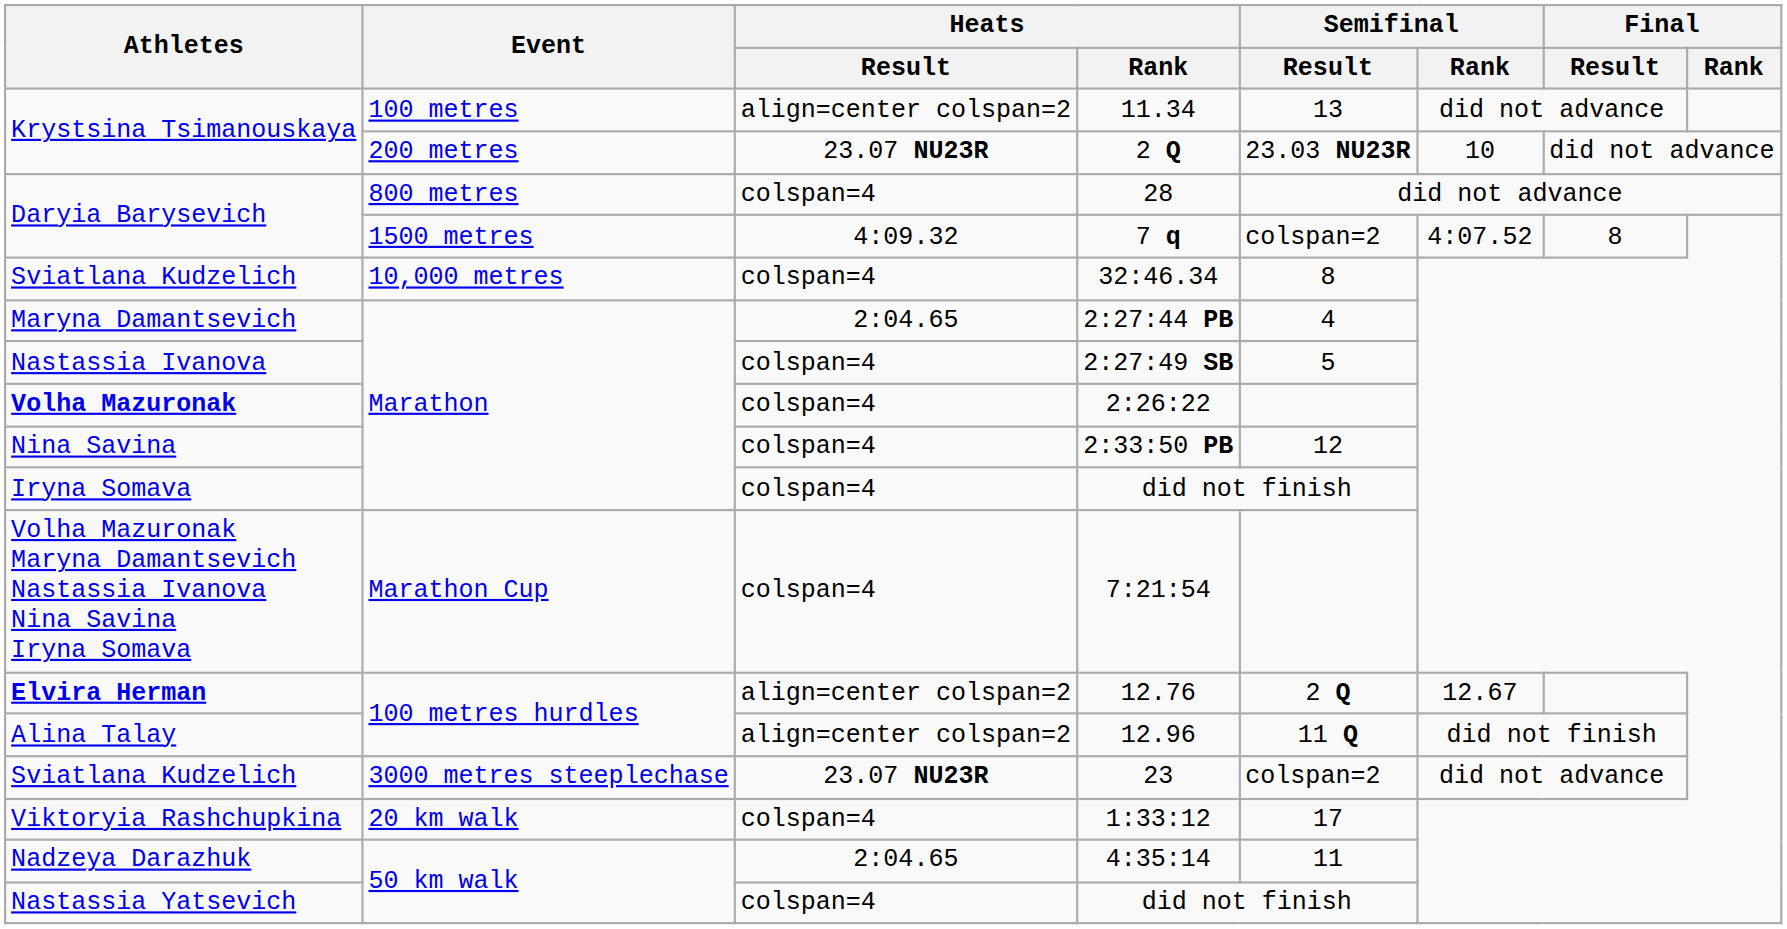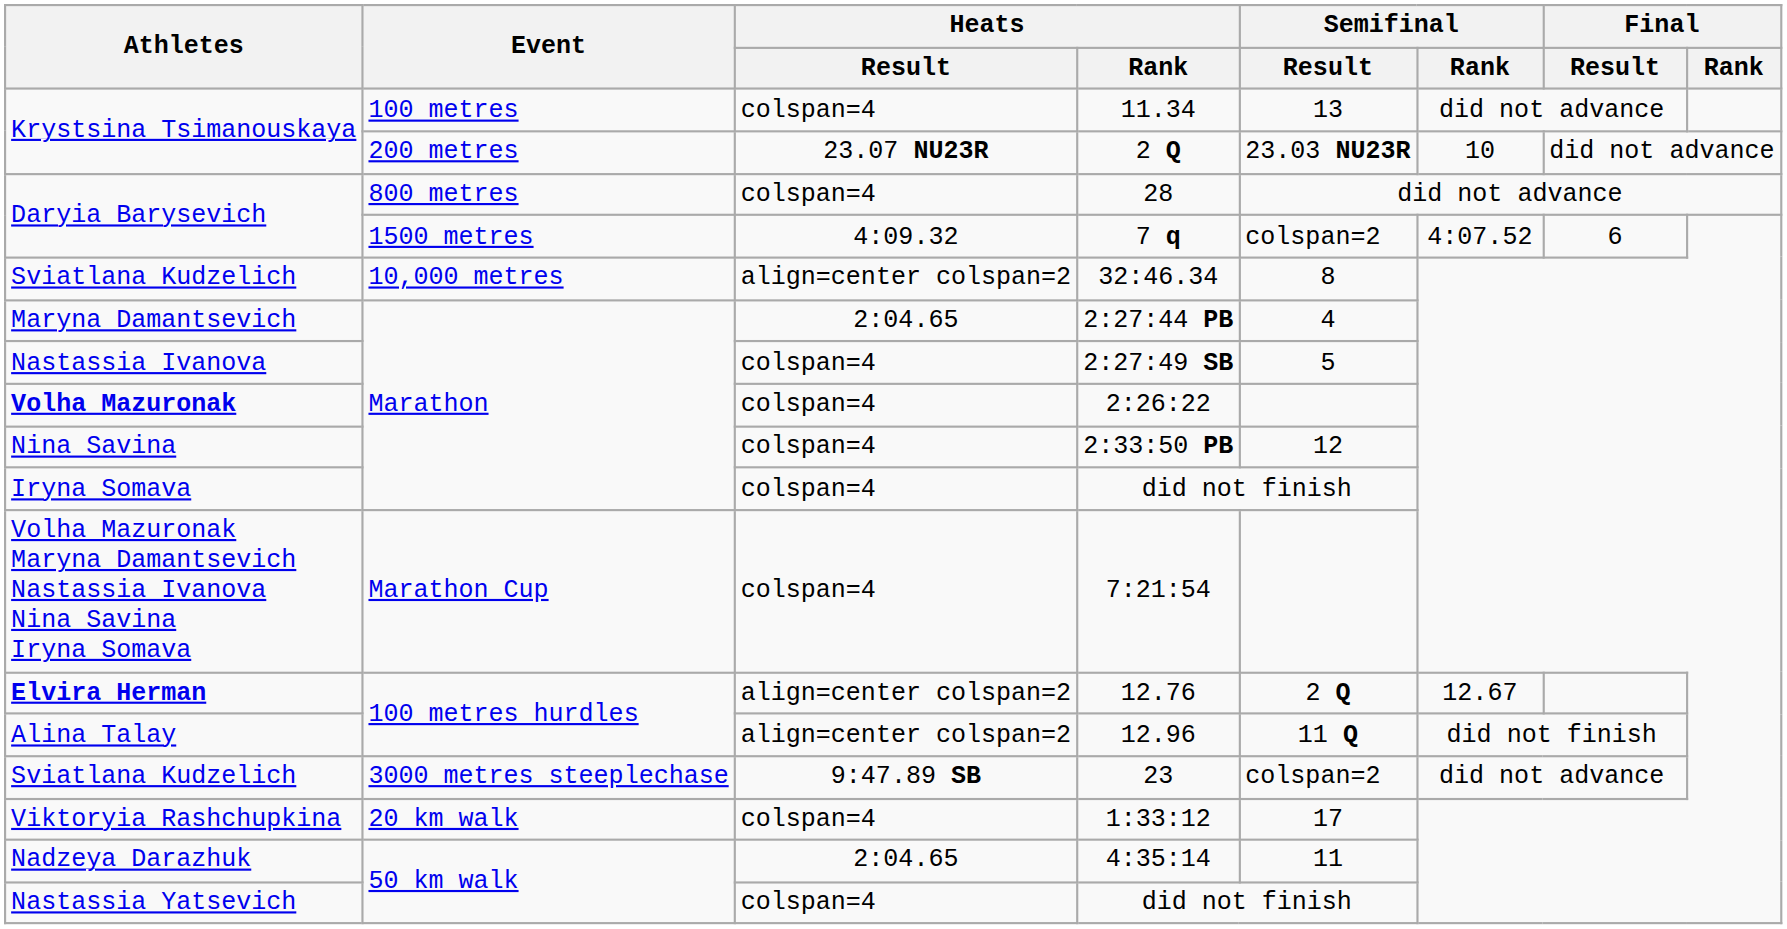11.34 | Heats / Result: align=center colspan=2 -> colspan=4
7 q | Final / Result: 8 -> 6
32:46.34 | Heats / Result: colspan=4 -> align=center colspan=2
23 | Heats / Result: 23.07 NU23R -> 9:47.89 SB
